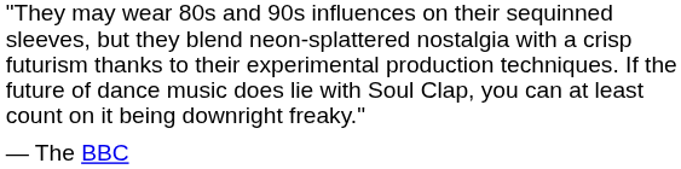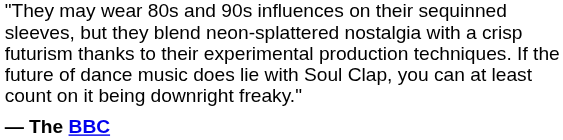row 2 | column 1: normal -> bold
